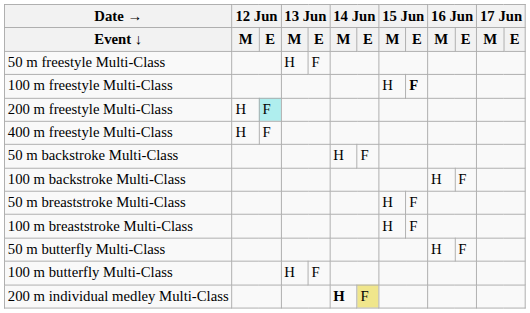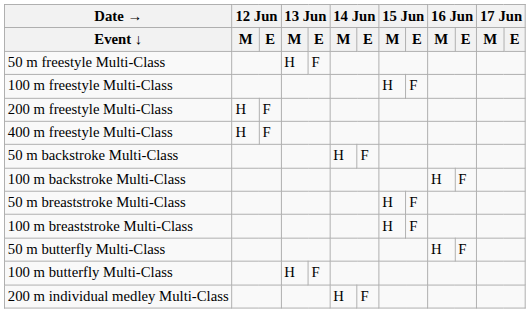100 m freestyle Multi-Class | 15 Jun / E: bold -> normal
200 m freestyle Multi-Class | 12 Jun / E: paleturquoise background -> no background
200 m individual medley Multi-Class | 14 Jun / M: bold -> normal
200 m individual medley Multi-Class | 14 Jun / E: khaki background -> no background
